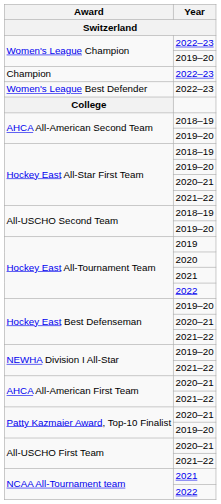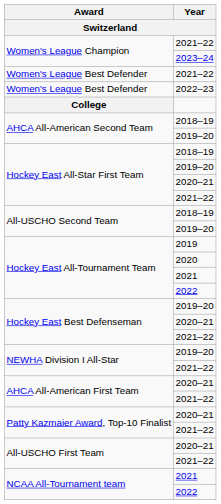row 3 | Year: 2022–23 -> 2021–22
row 4 | Year: 2019–20 -> 2023–24
row 5 | Award: Champion -> Women's League Best Defender
row 5 | Year: 2022–23 -> 2021–22
row 28 | Year: 2019–20 -> 2021–22
